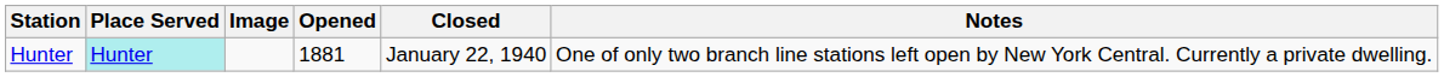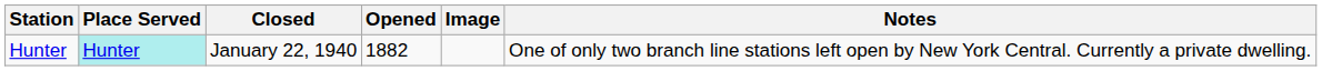columns swapped: Image <-> Closed
row 2 | Opened: 1881 -> 1882
